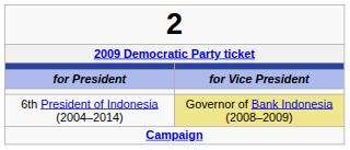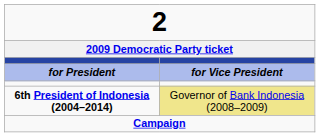row 6 | column 1: normal -> bold
